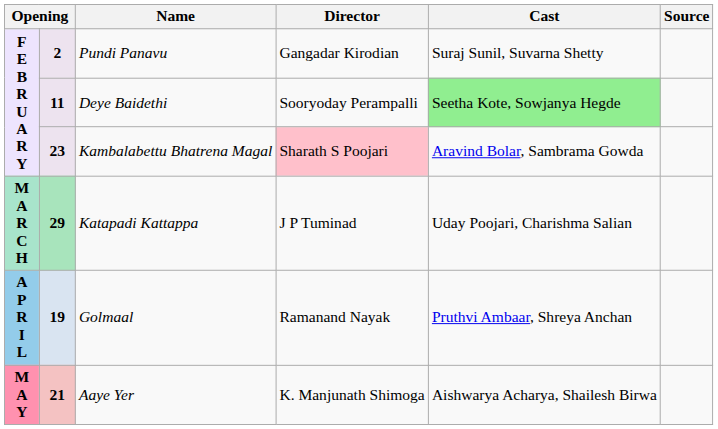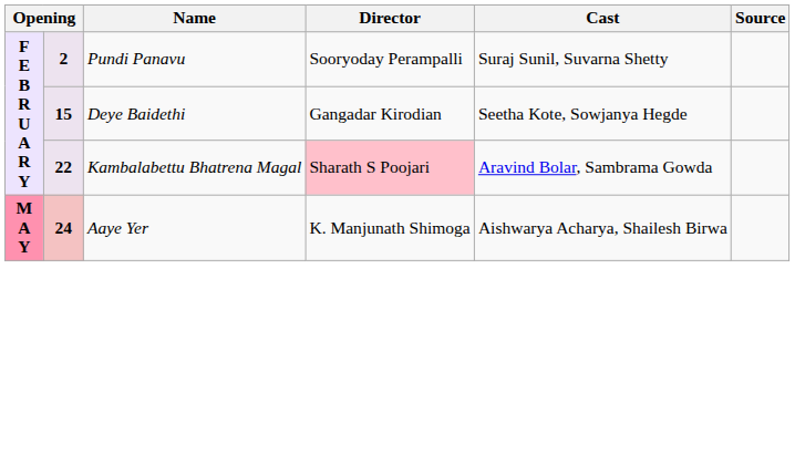Pundi Panavu | Director: Gangadar Kirodian -> Sooryoday Perampalli
Deye Baidethi | column 2: 11 -> 15
Deye Baidethi | Director: Sooryoday Perampalli -> Gangadar Kirodian
Deye Baidethi | Cast: lightgreen background -> no background
Kambalabettu Bhatrena Magal | column 2: 23 -> 22
- row: M A R C H | 29 | Katapadi Kattappa | J P Tuminad | Uday Poojari, Charishma Salian
- row: A P R I L | 19 | Golmaal | Ramanand Nayak | Pruthvi Ambaar, Shreya Anchan
Aaye Yer | column 2: 21 -> 24
